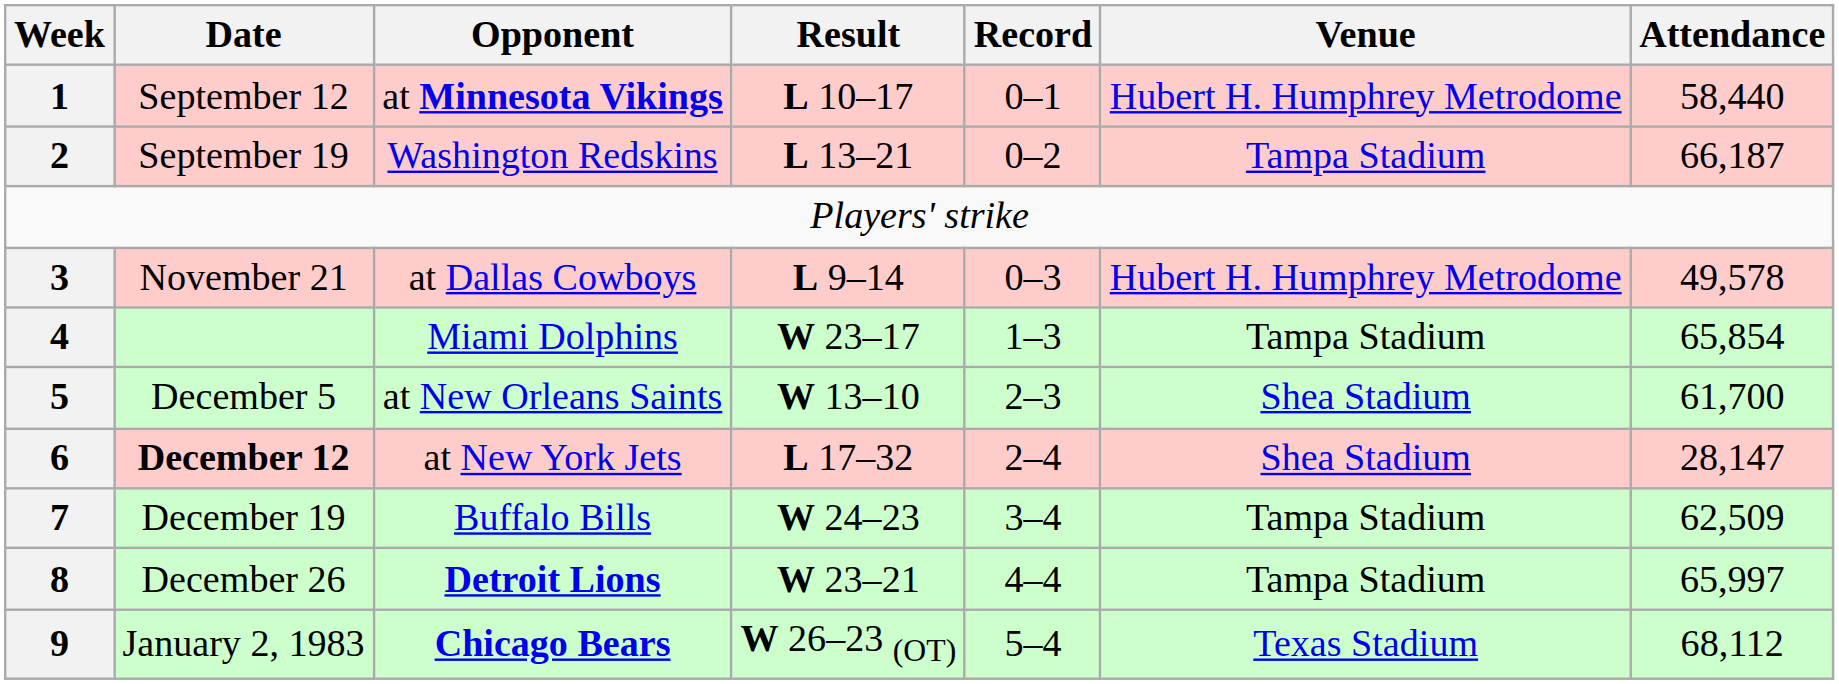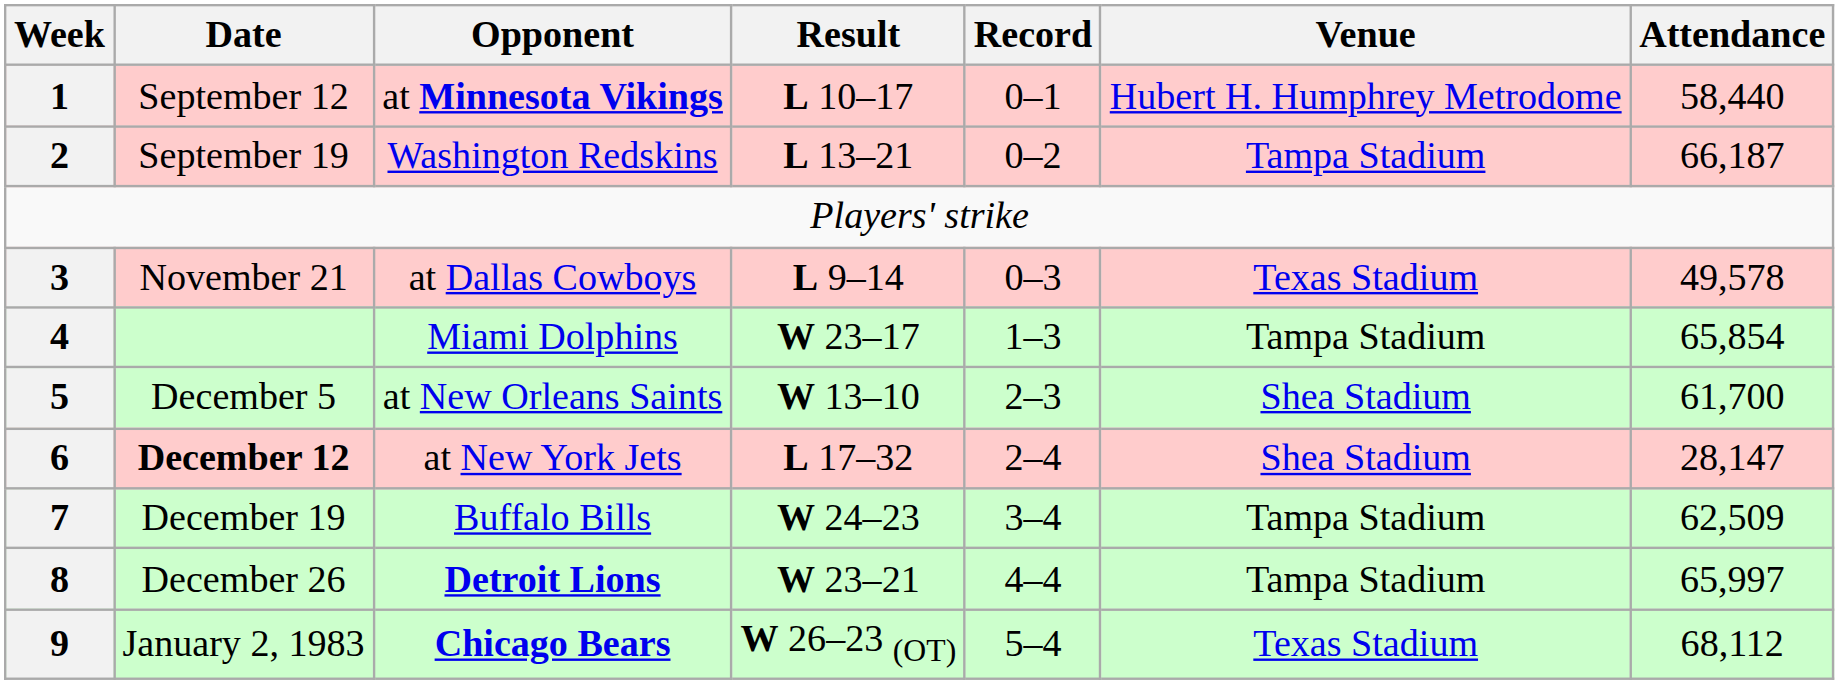3 | Venue: Hubert H. Humphrey Metrodome -> Texas Stadium
